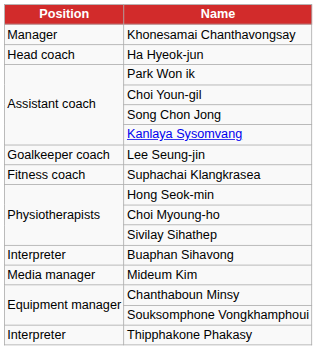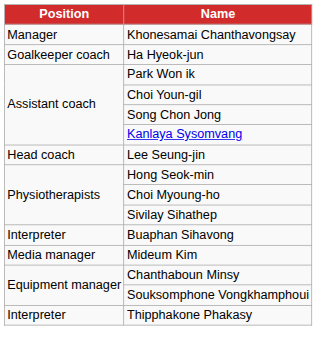Ha Hyeok-jun | Position: Head coach -> Goalkeeper coach
Lee Seung-jin | Position: Goalkeeper coach -> Head coach
- row: Fitness coach | Suphachai Klangkrasea
